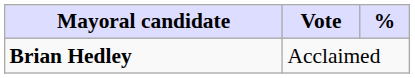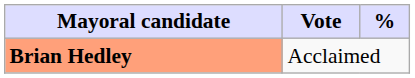Brian Hedley | Mayoral candidate: no background -> lightsalmon background
